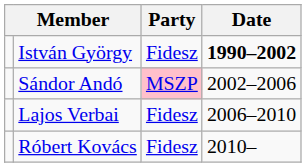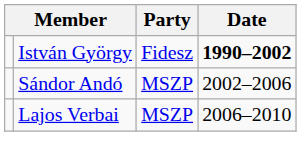Sándor Andó | Party: pink background -> no background
Lajos Verbai | Party: Fidesz -> MSZP
- row: Róbert Kovács | Fidesz | 2010–
